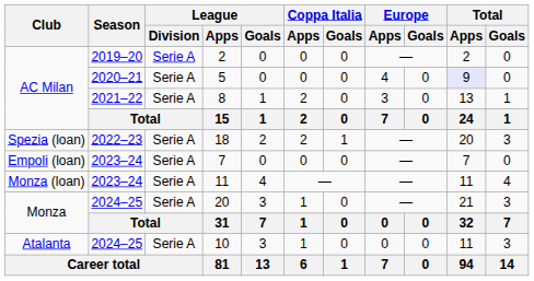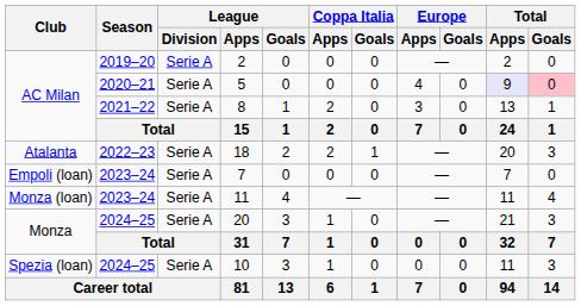5 | Total / Goals: no background -> pink background
18 | Club: Spezia (loan) -> Atalanta
10 | Club: Atalanta -> Spezia (loan)
